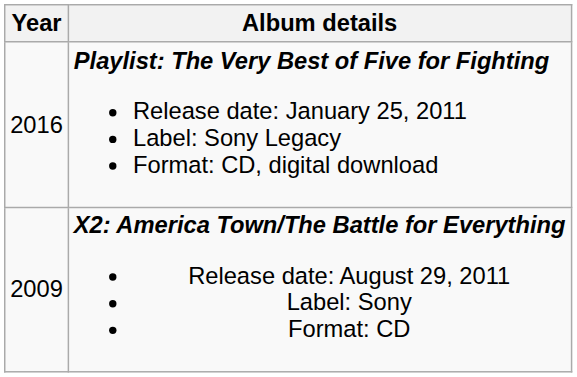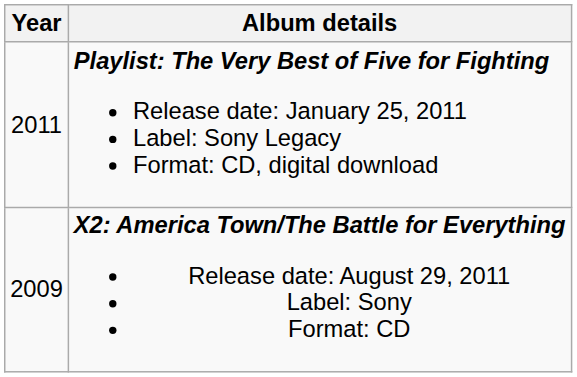row 2 | Year: 2016 -> 2011
